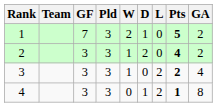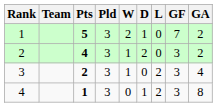columns swapped: Pts <-> GF
